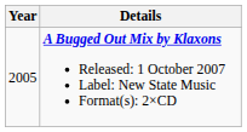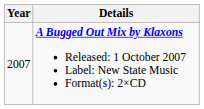row 2 | Year: 2005 -> 2007
